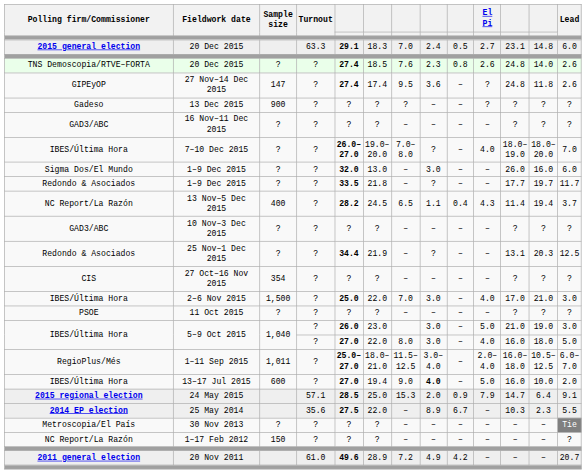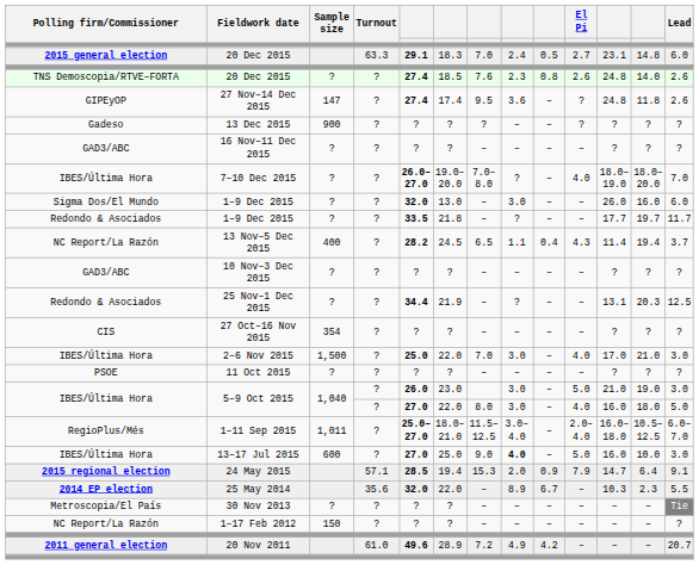13–17 Jul 2015 | column 6: 19.4 -> 25.0
13–17 Jul 2015 | Lead: 2.0 -> 3.0
24 May 2015 | column 6: 25.0 -> 19.4
25 May 2014 | column 5: 27.5 -> 32.0
